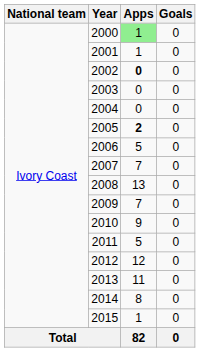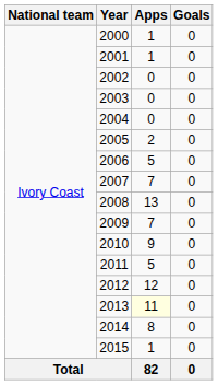2000 | Apps: lightgreen background -> no background
2002 | Apps: bold -> normal
2005 | Apps: bold -> normal
2013 | Apps: no background -> lightyellow background
